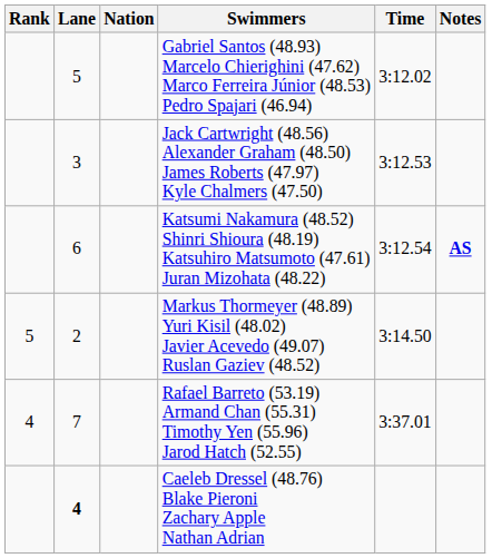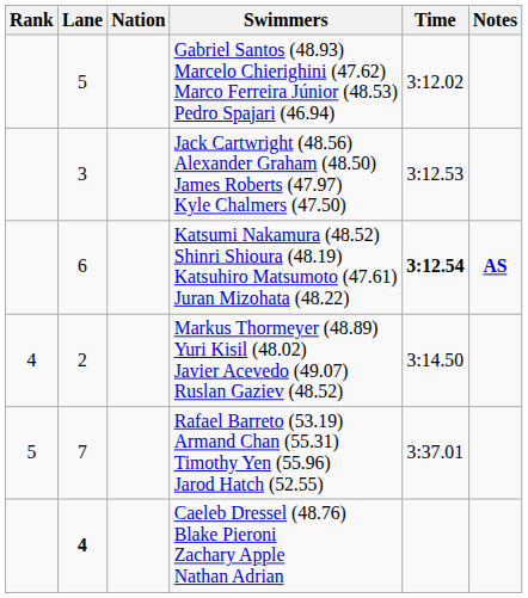row 4 | Time: normal -> bold
row 5 | Rank: 5 -> 4
row 6 | Rank: 4 -> 5
